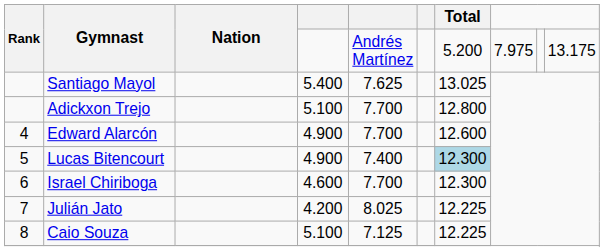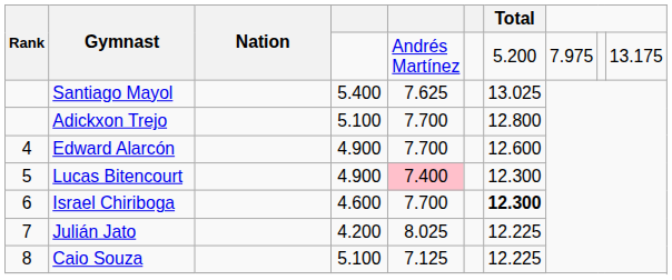Lucas Bitencourt | column 5: no background -> pink background
Lucas Bitencourt | Total: lightblue background -> no background
Israel Chiriboga | Total: normal -> bold
